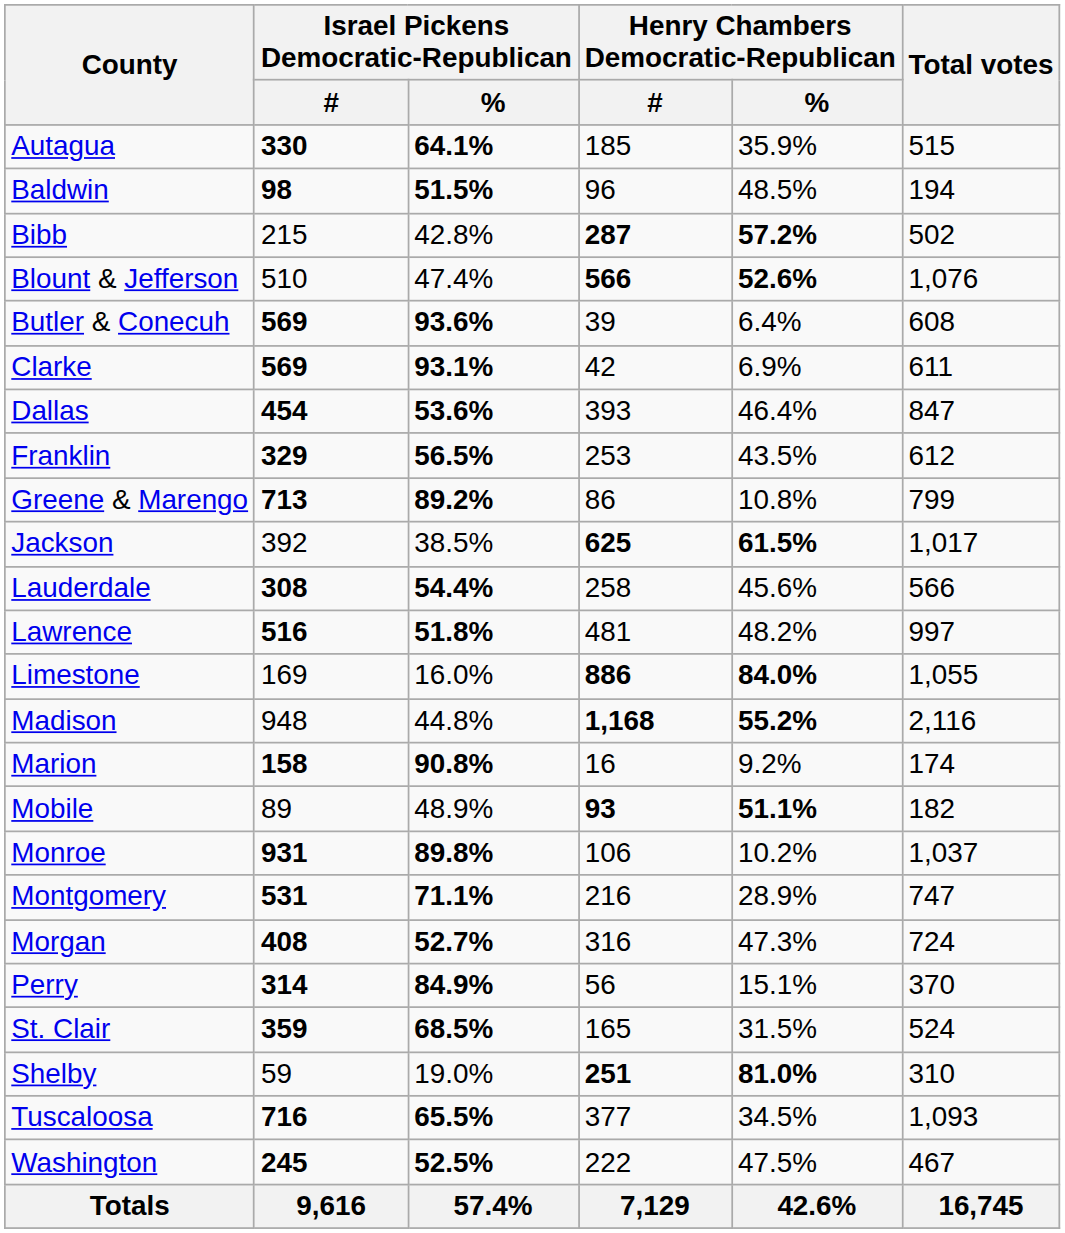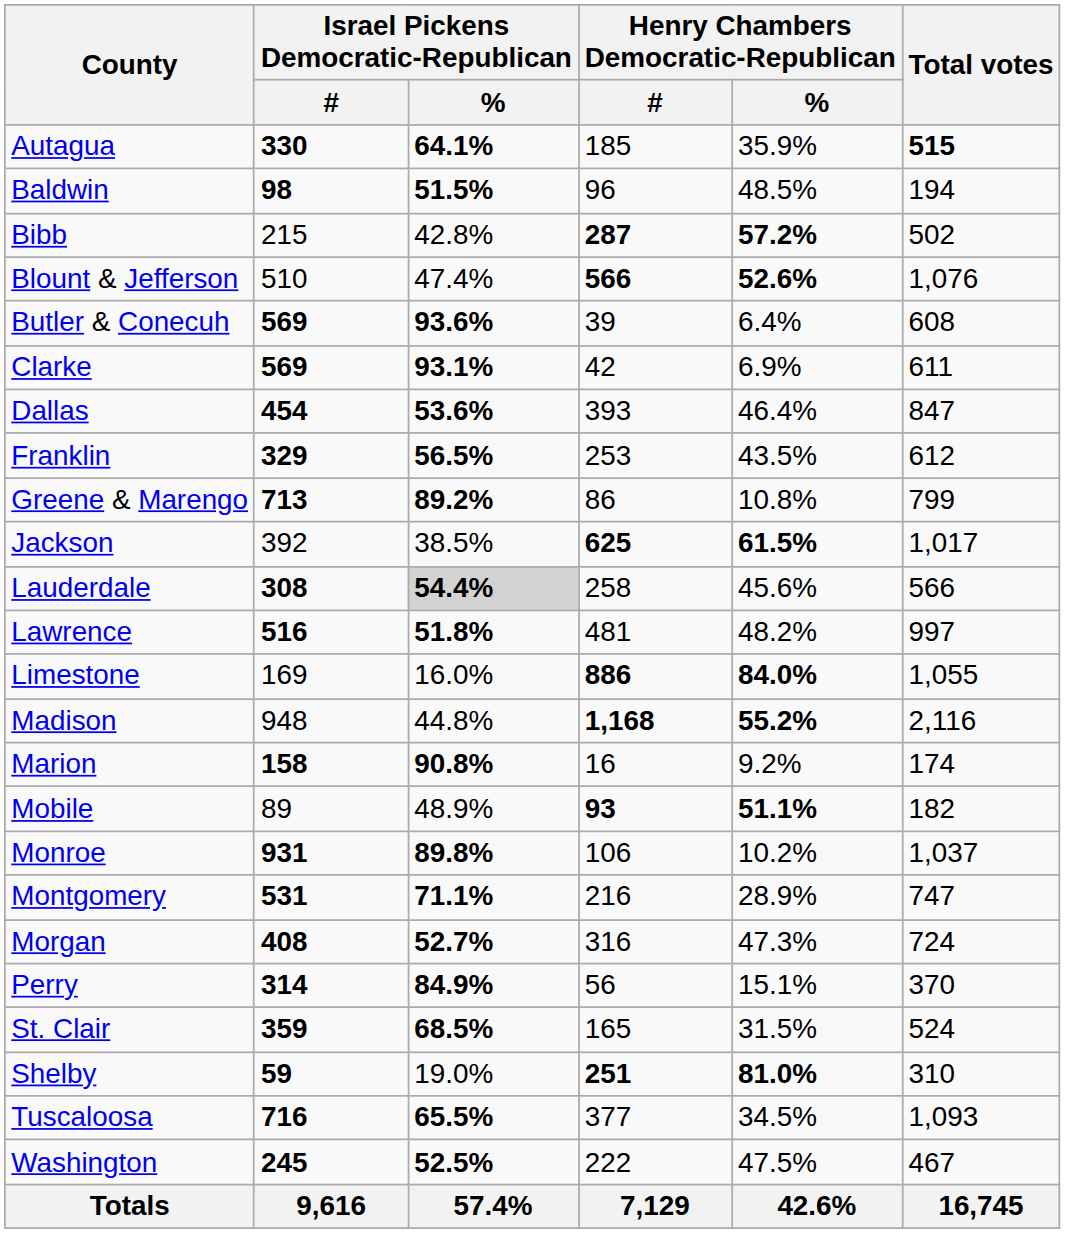Autagua | Total votes: normal -> bold
Lauderdale | Israel Pickens Democratic-Republican / %: no background -> lightgrey background
Shelby | Israel Pickens Democratic-Republican / #: normal -> bold
